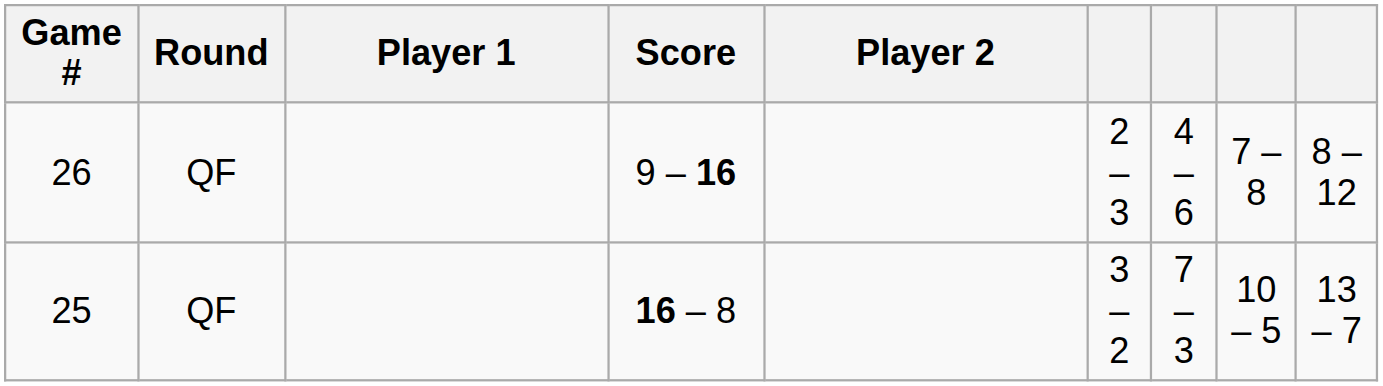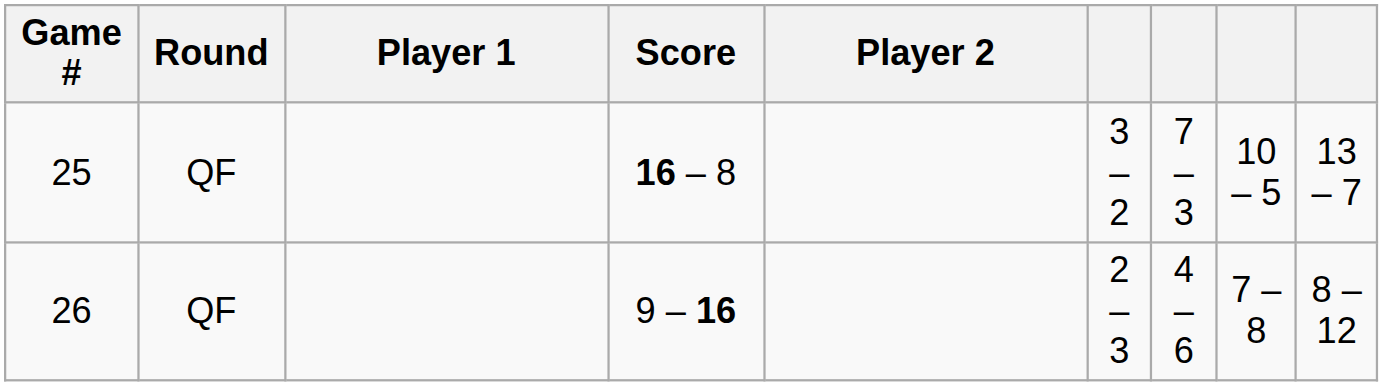rows swapped: 25 <-> 26
